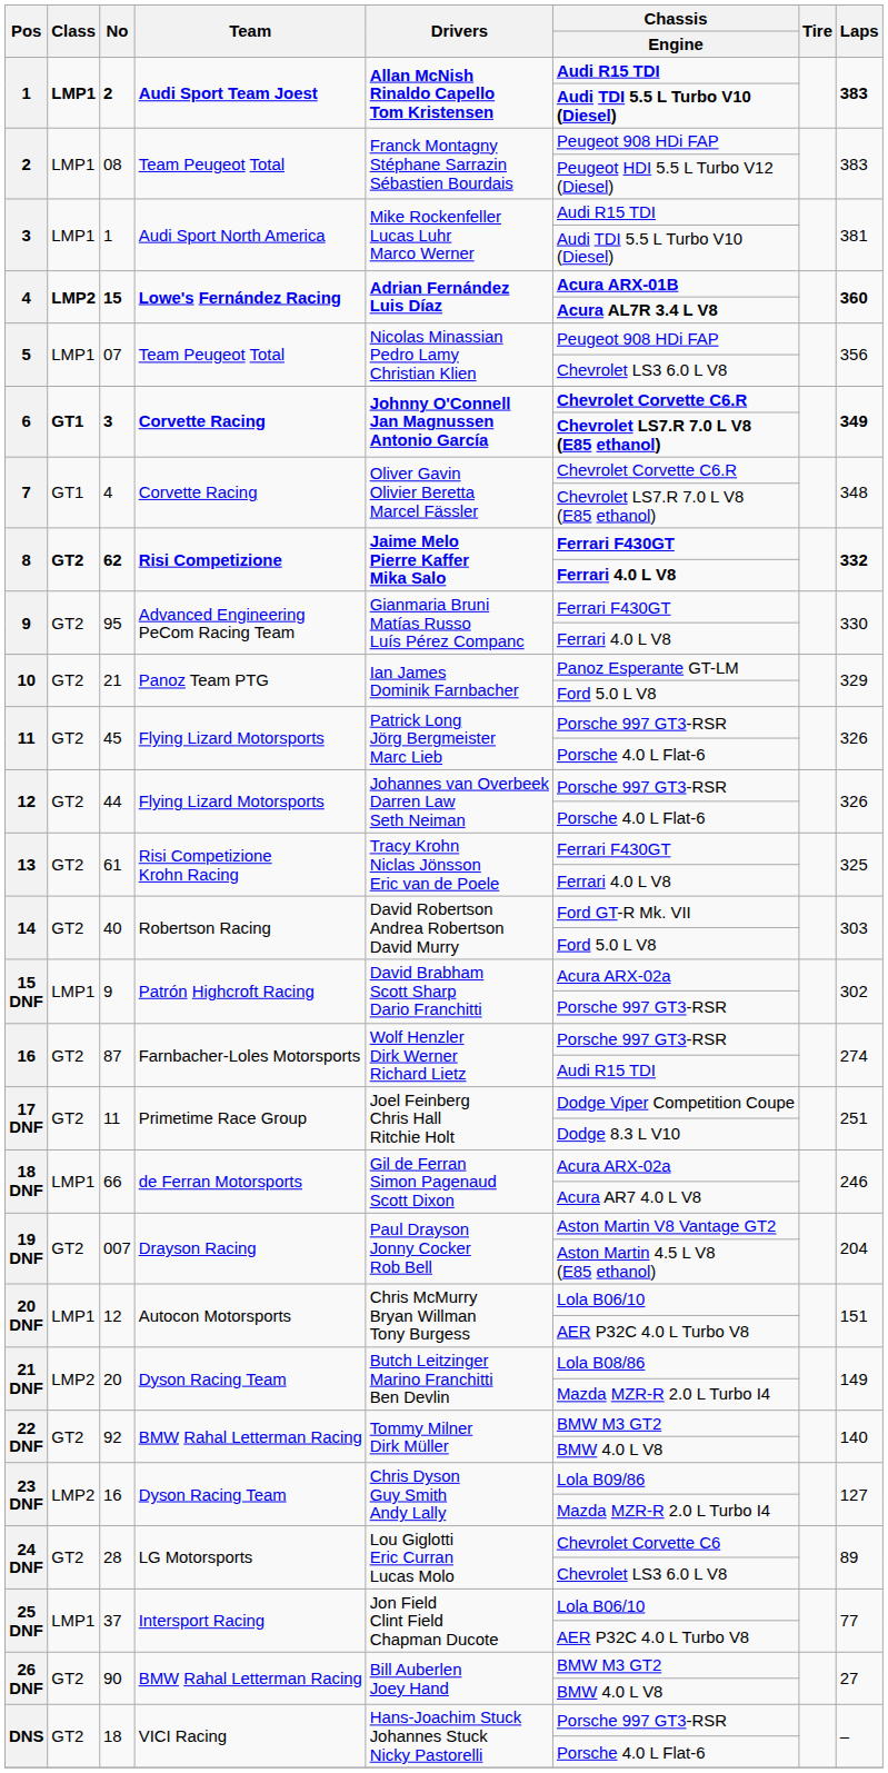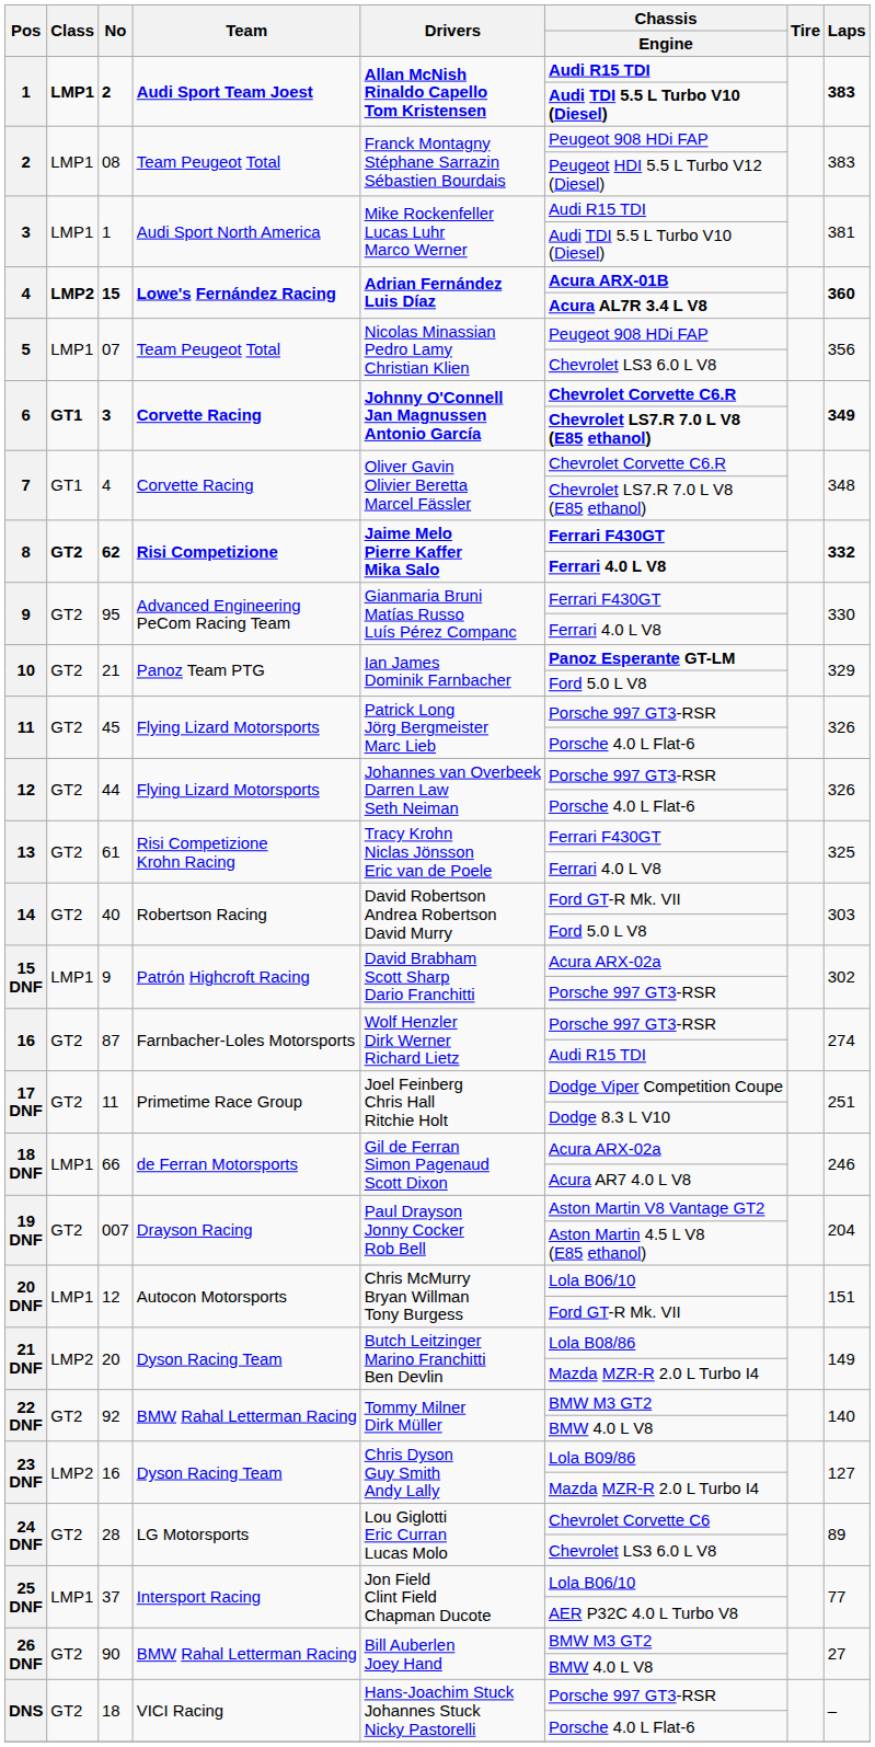row 21 | Chassis / Engine: normal -> bold
row 42 | Chassis / Engine: AER P32C 4.0 L Turbo V8 -> Ford GT-R Mk. VII
